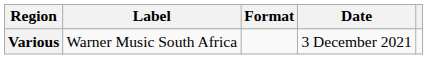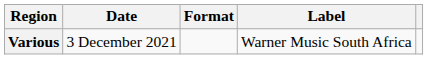columns swapped: Date <-> Label
